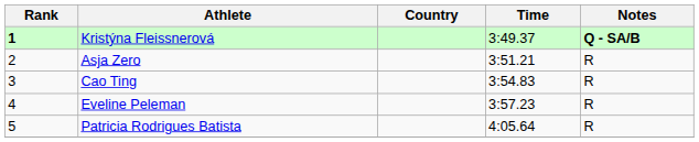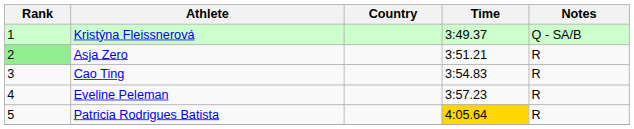Kristýna Fleissnerová | Rank: bold -> normal
Kristýna Fleissnerová | Notes: bold -> normal
Asja Zero | Rank: no background -> lightgreen background
Patricia Rodrigues Batista | Time: no background -> gold background
